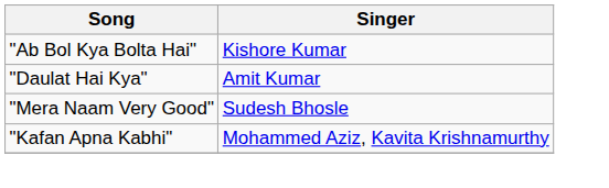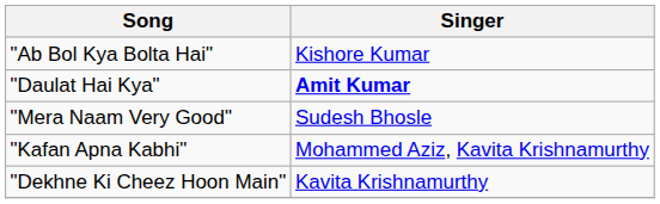"Daulat Hai Kya" | Singer: normal -> bold
+ row: "Dekhne Ki Cheez Hoon Main" | Kavita Krishnamurthy
